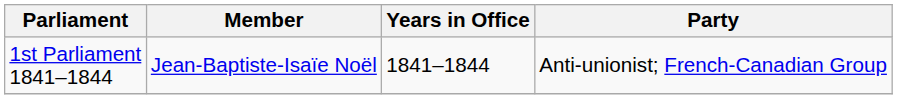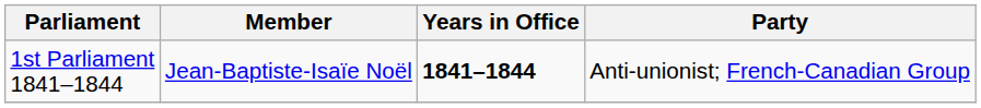1st Parliament 1841–1844 | Years in Office: normal -> bold
